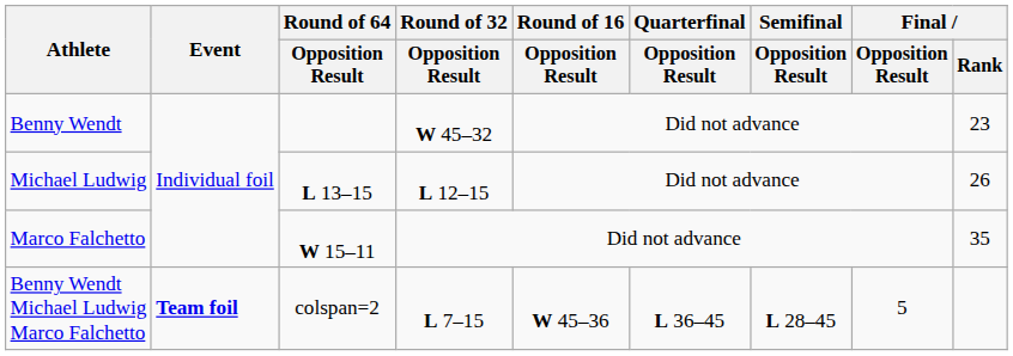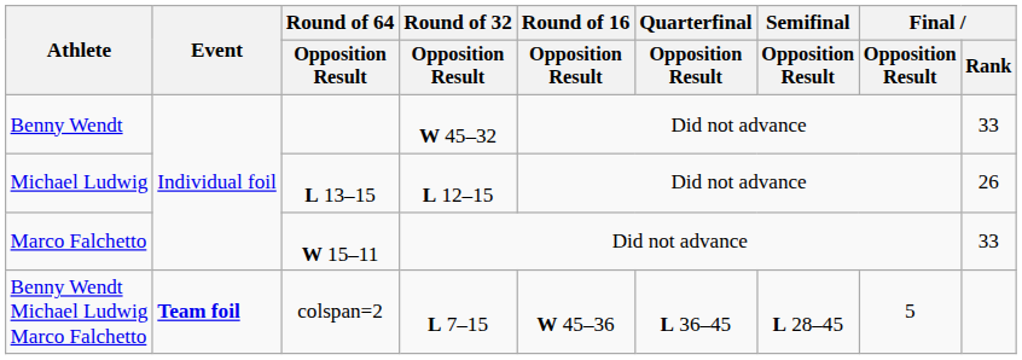Benny Wendt | Final / Rank: 23 -> 33
Marco Falchetto | Final / Rank: 35 -> 33
